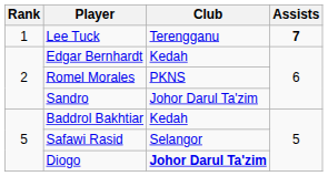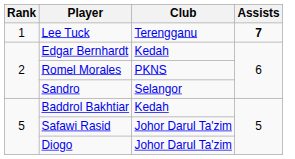Sandro | Club: Johor Darul Ta'zim -> Selangor
Safawi Rasid | Club: Selangor -> Johor Darul Ta'zim
Diogo | Club: bold -> normal
